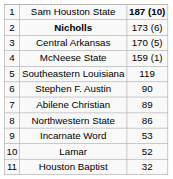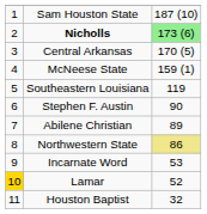Sam Houston State | column 3: bold -> normal
Nicholls | column 3: no background -> lightgreen background
Northwestern State | column 3: no background -> khaki background
Lamar | column 1: no background -> gold background
